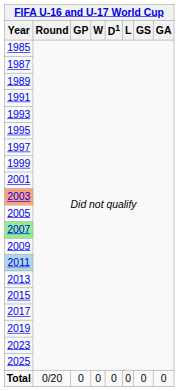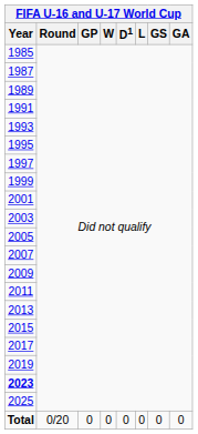2003 | Year: lightsalmon background -> no background
2007 | Year: lightgreen background -> no background
2011 | Year: lightblue background -> no background
2023 | Year: normal -> bold
